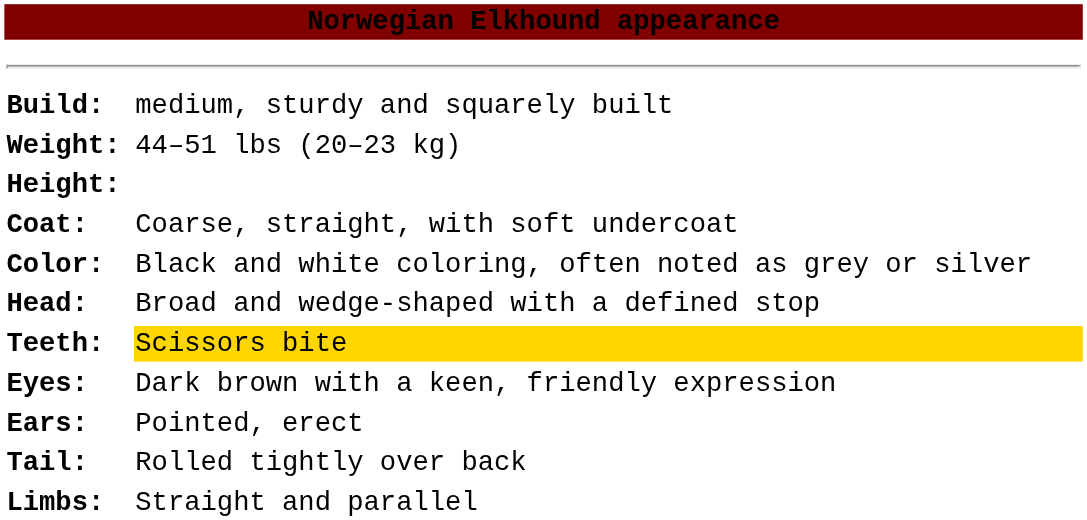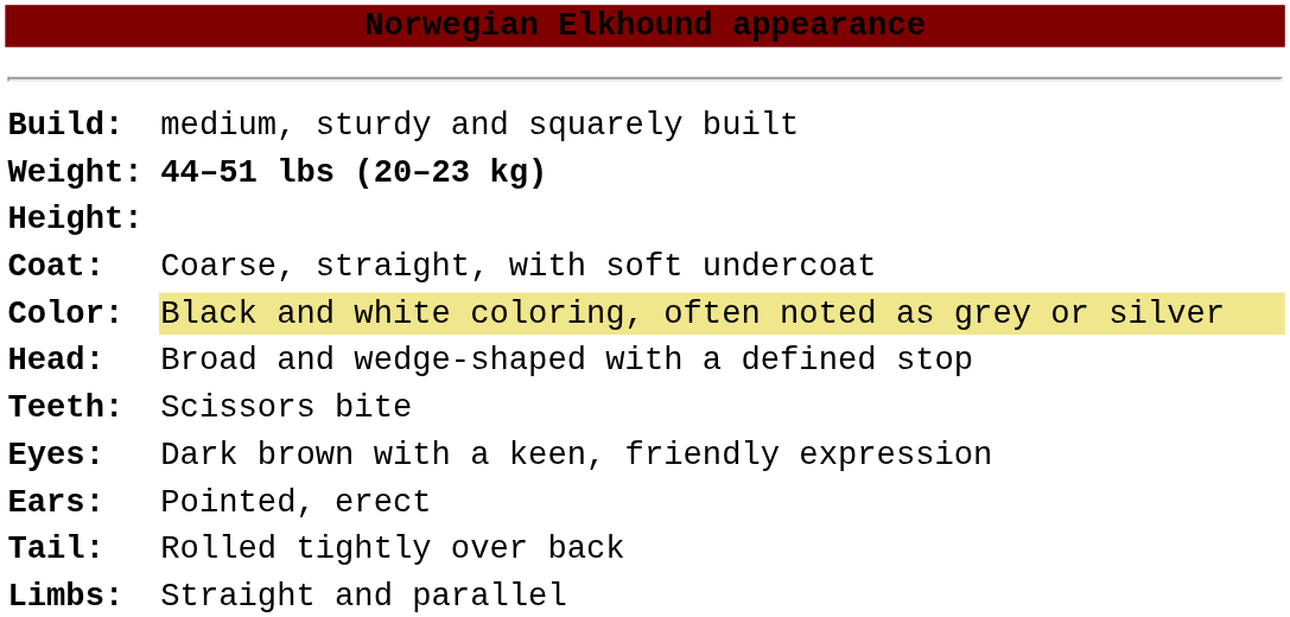Weight: | column 2: normal -> bold
Color: | column 2: no background -> khaki background
Teeth: | column 2: gold background -> no background
